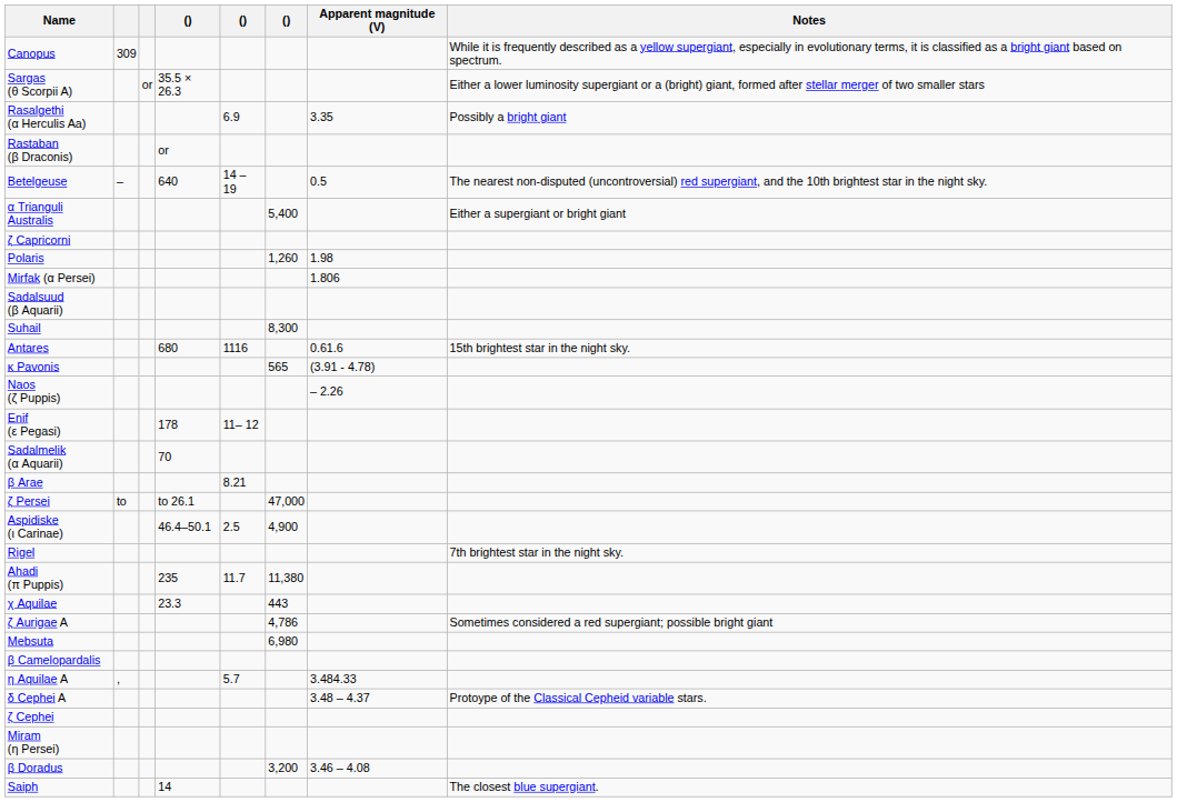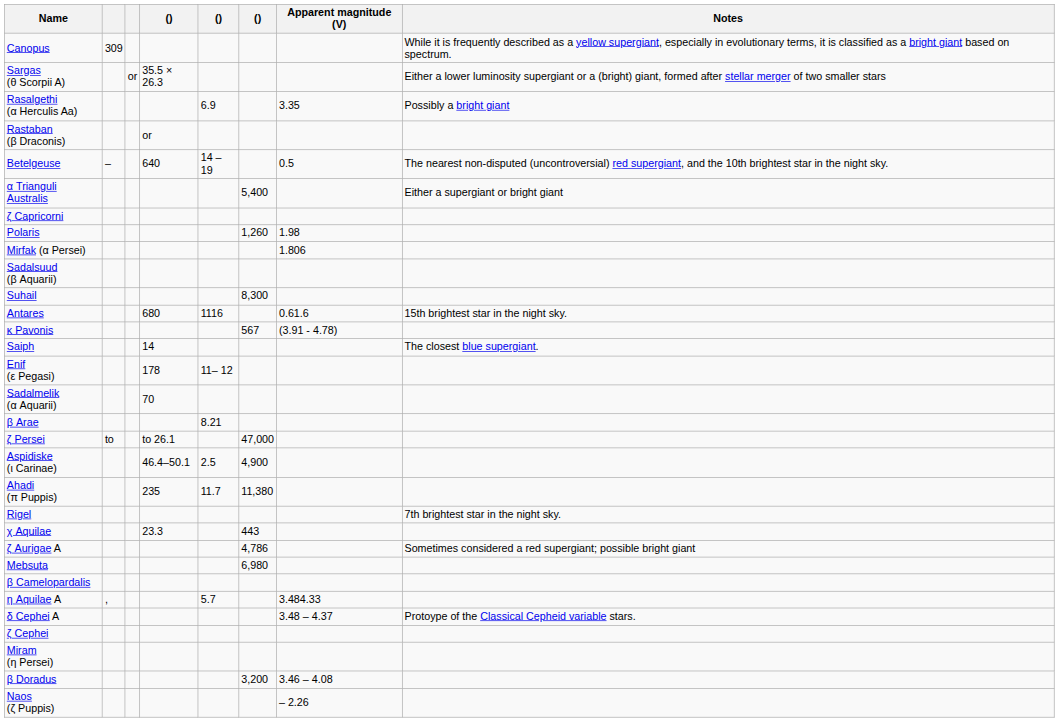κ Pavonis | column 6: 565 -> 567
rows swapped: Saiph <-> Naos (ζ Puppis)
rows swapped: Ahadi (π Puppis) <-> Rigel
